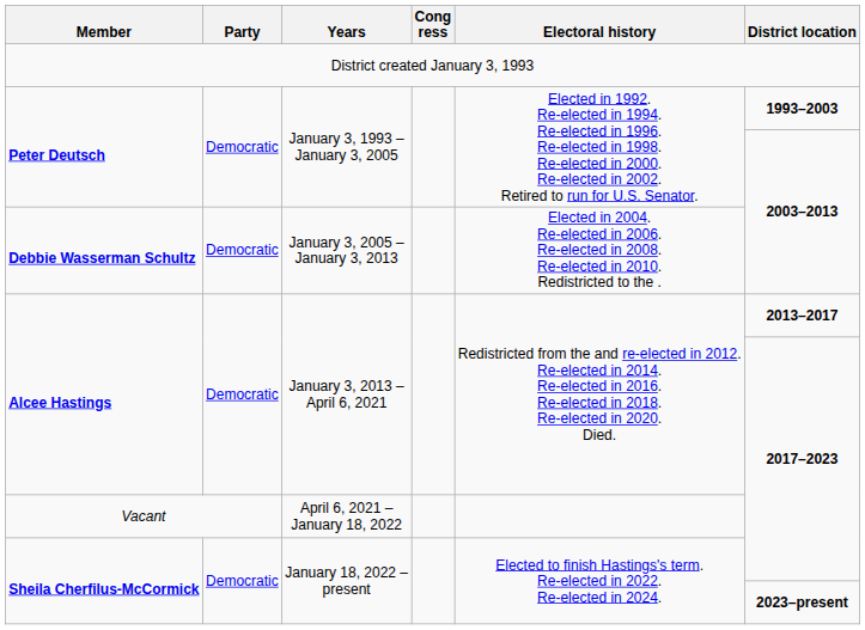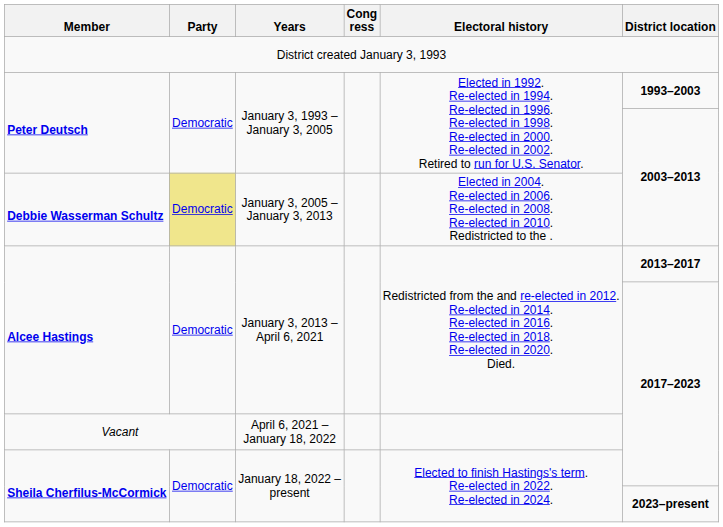Debbie Wasserman Schultz | Party: no background -> khaki background
